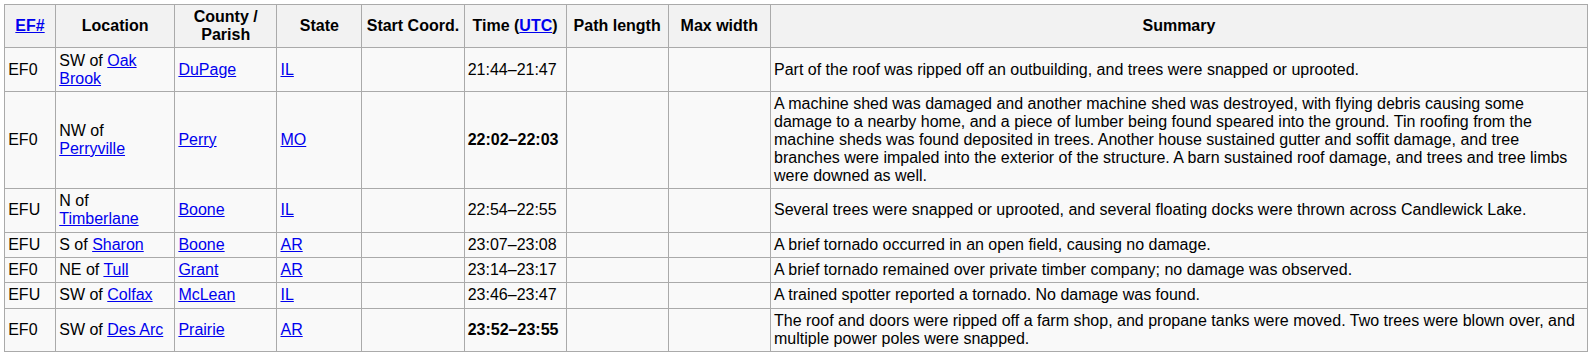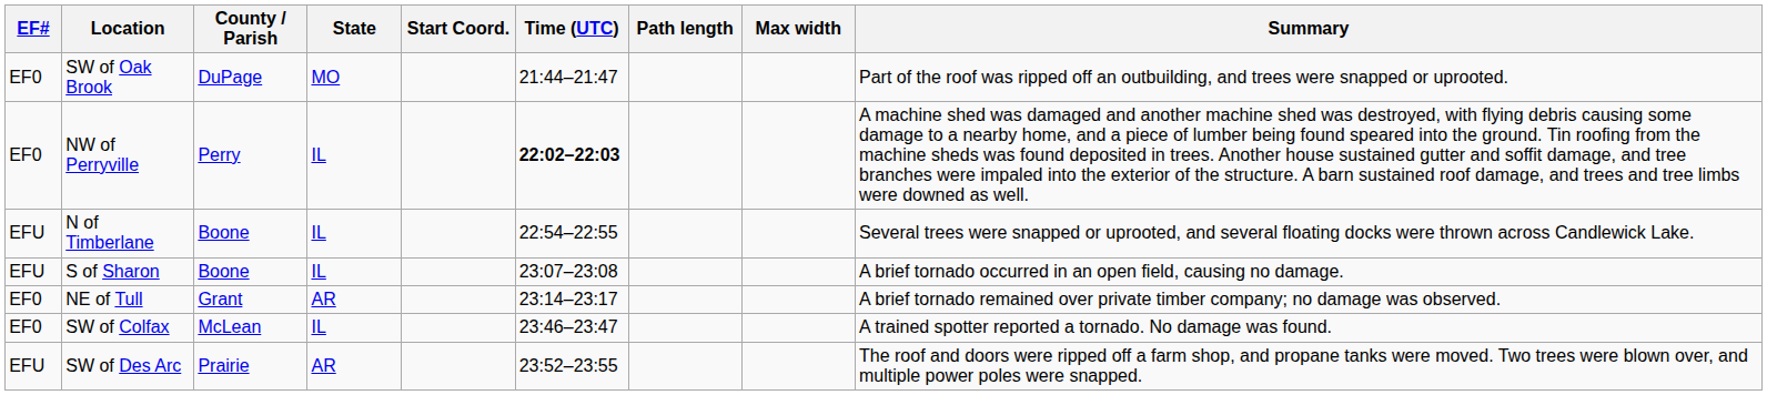SW of Oak Brook | State: IL -> MO
NW of Perryville | State: MO -> IL
S of Sharon | State: AR -> IL
SW of Colfax | EF#: EFU -> EF0
SW of Des Arc | EF#: EF0 -> EFU
SW of Des Arc | Time (UTC): bold -> normal
